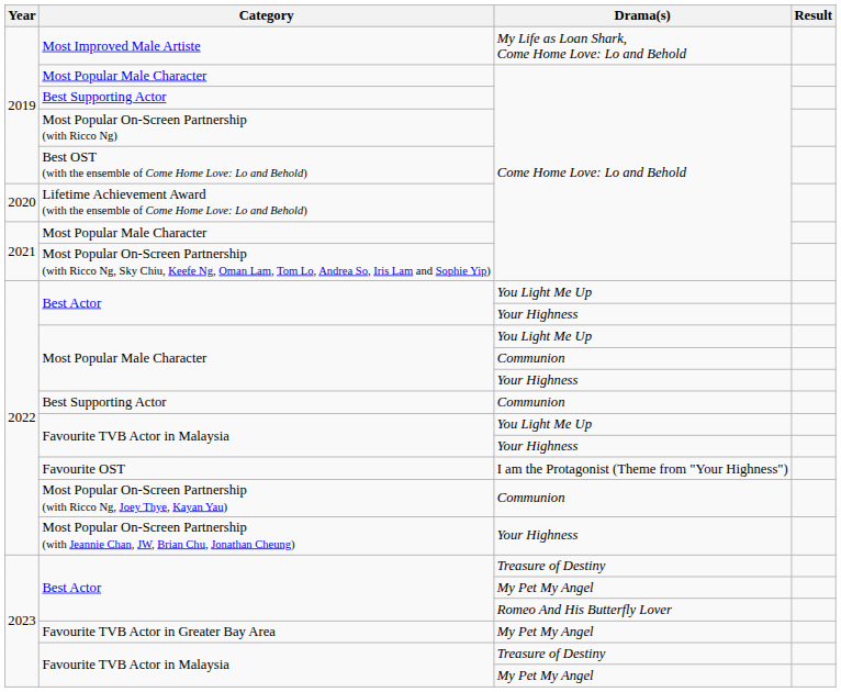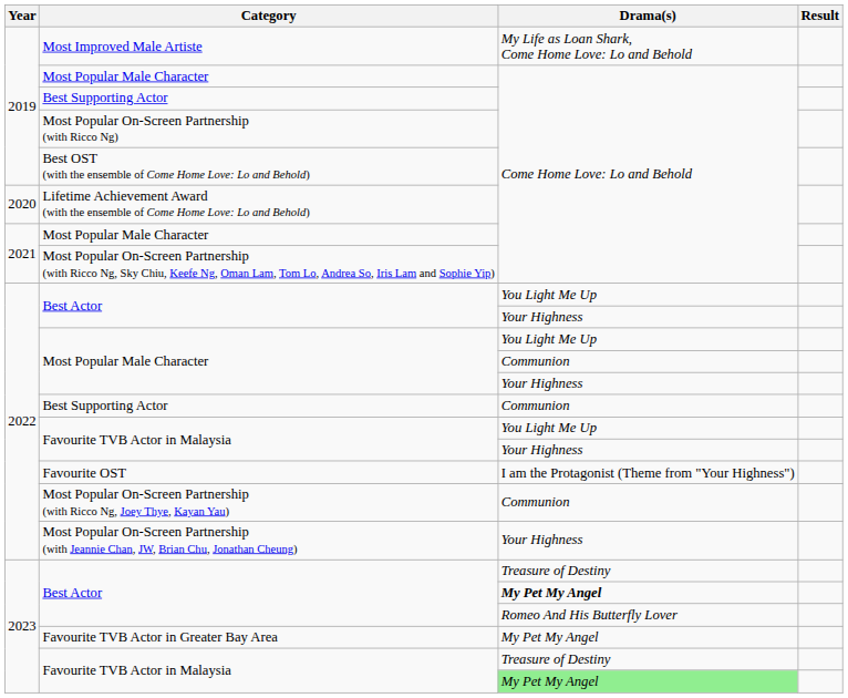Best Actor / My Pet My Angel | Drama(s): normal -> bold
Favourite TVB Actor in Malaysia / My Pet My Angel | Drama(s): no background -> lightgreen background
